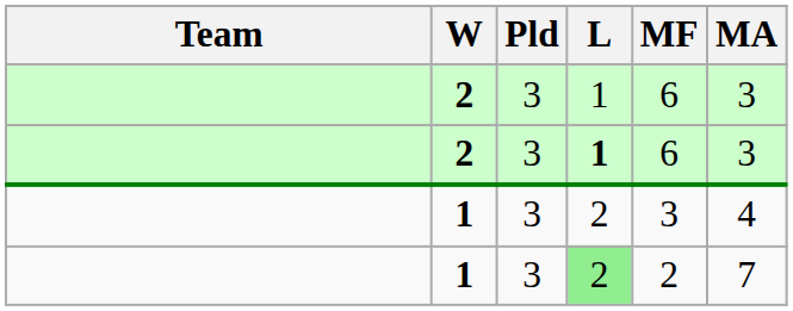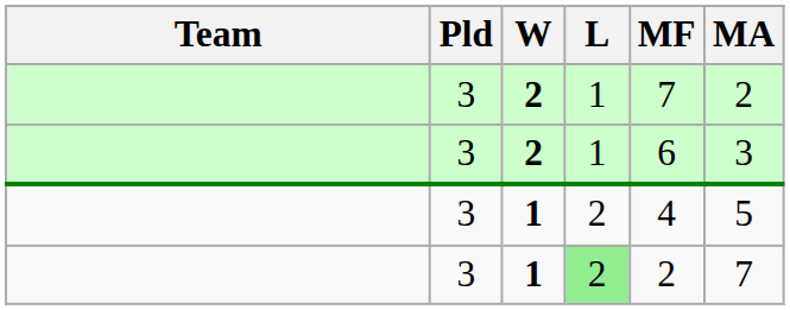columns swapped: Pld <-> W
row 2 | MF: 6 -> 7
row 2 | MA: 3 -> 2
row 3 | L: bold -> normal
row 4 | MF: 3 -> 4
row 4 | MA: 4 -> 5
